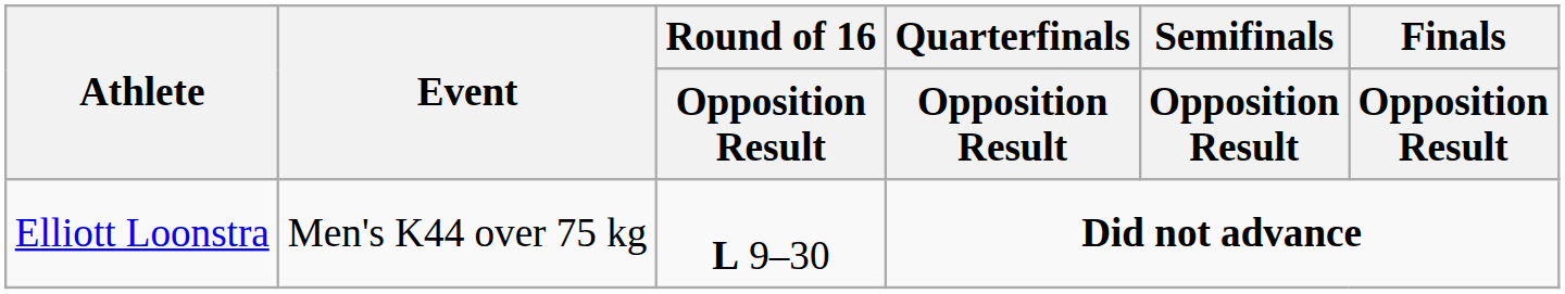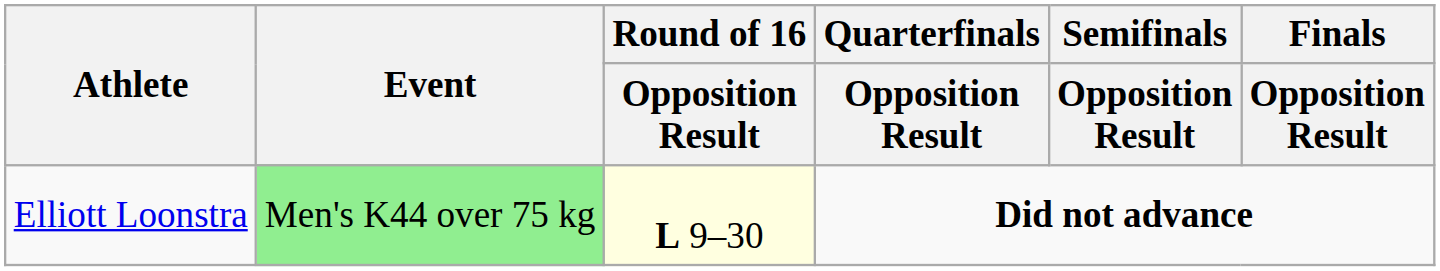Elliott Loonstra | Event: no background -> lightgreen background
Elliott Loonstra | Round of 16 / Opposition Result: no background -> lightyellow background
